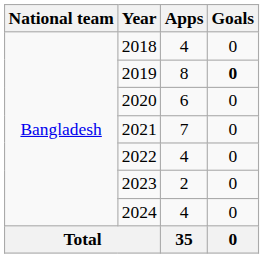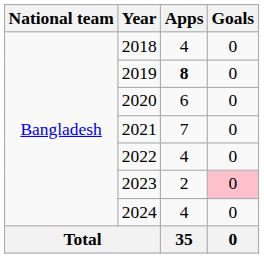2019 | Apps: normal -> bold
2019 | Goals: bold -> normal
2023 | Goals: no background -> pink background
